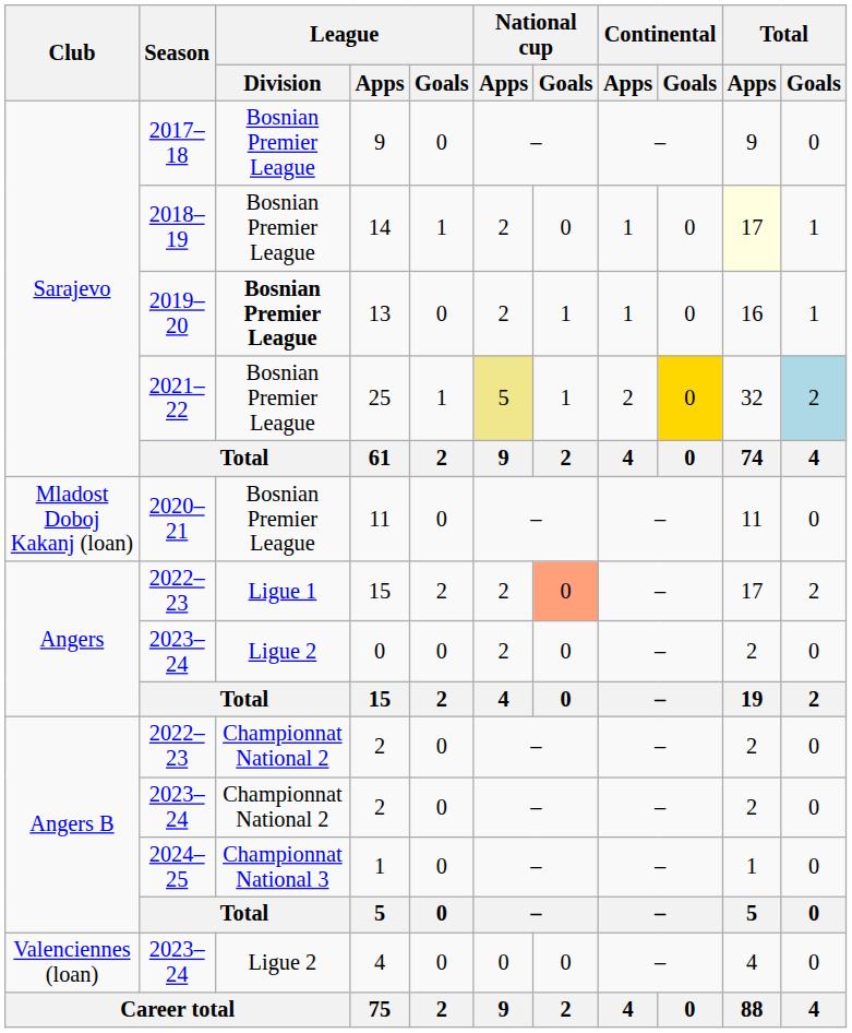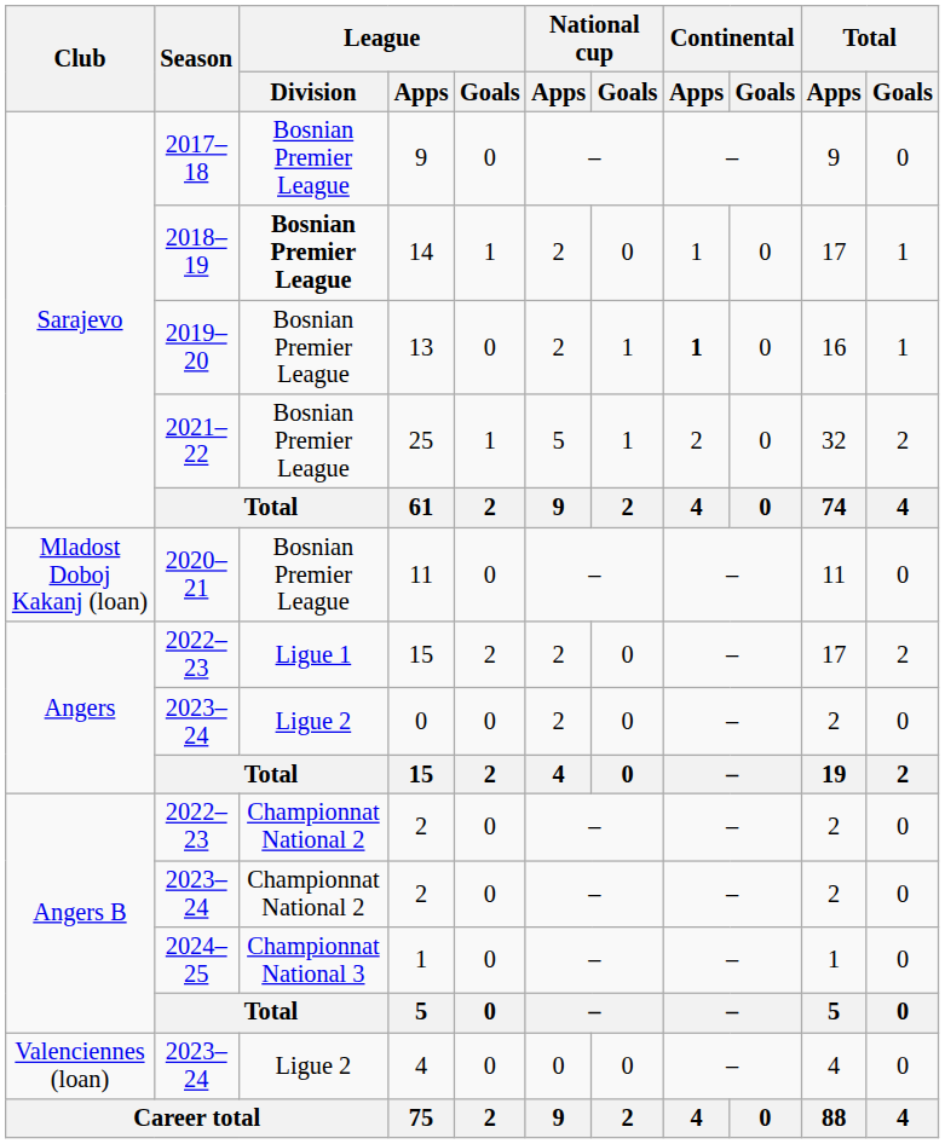14 | League / Division: normal -> bold
14 | Total / Apps: lightyellow background -> no background
13 | League / Division: bold -> normal
13 | Continental / Apps: normal -> bold
25 | National cup / Apps: khaki background -> no background
25 | Continental / Goals: gold background -> no background
25 | Total / Goals: lightblue background -> no background
2022–23 / 15 | National cup / Goals: lightsalmon background -> no background
